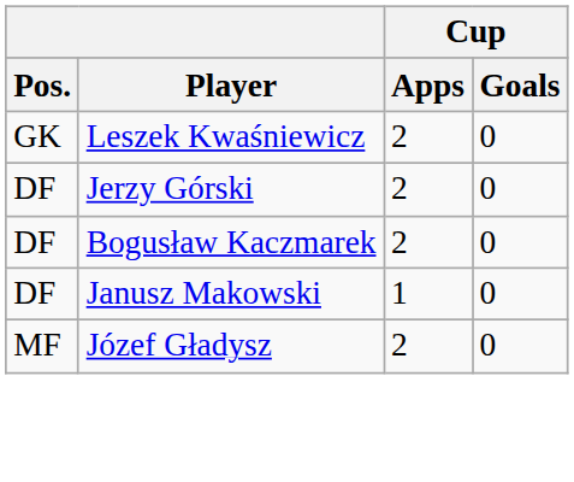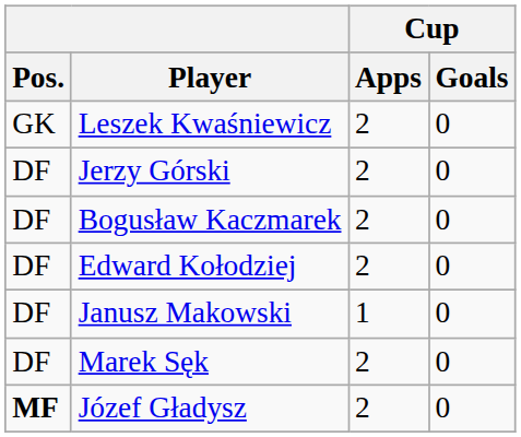+ row: DF | Edward Kołodziej | 2 | 0
+ row: DF | Marek Sęk | 2 | 0
Józef Gładysz | Pos.: normal -> bold
